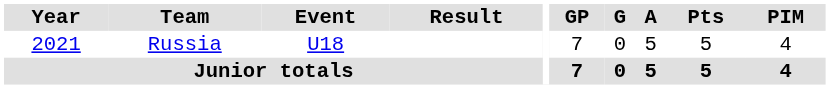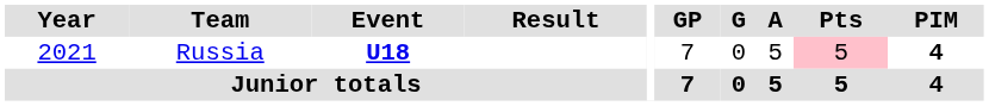Russia | Event: normal -> bold
Russia | Pts: no background -> pink background
Russia | PIM: normal -> bold
